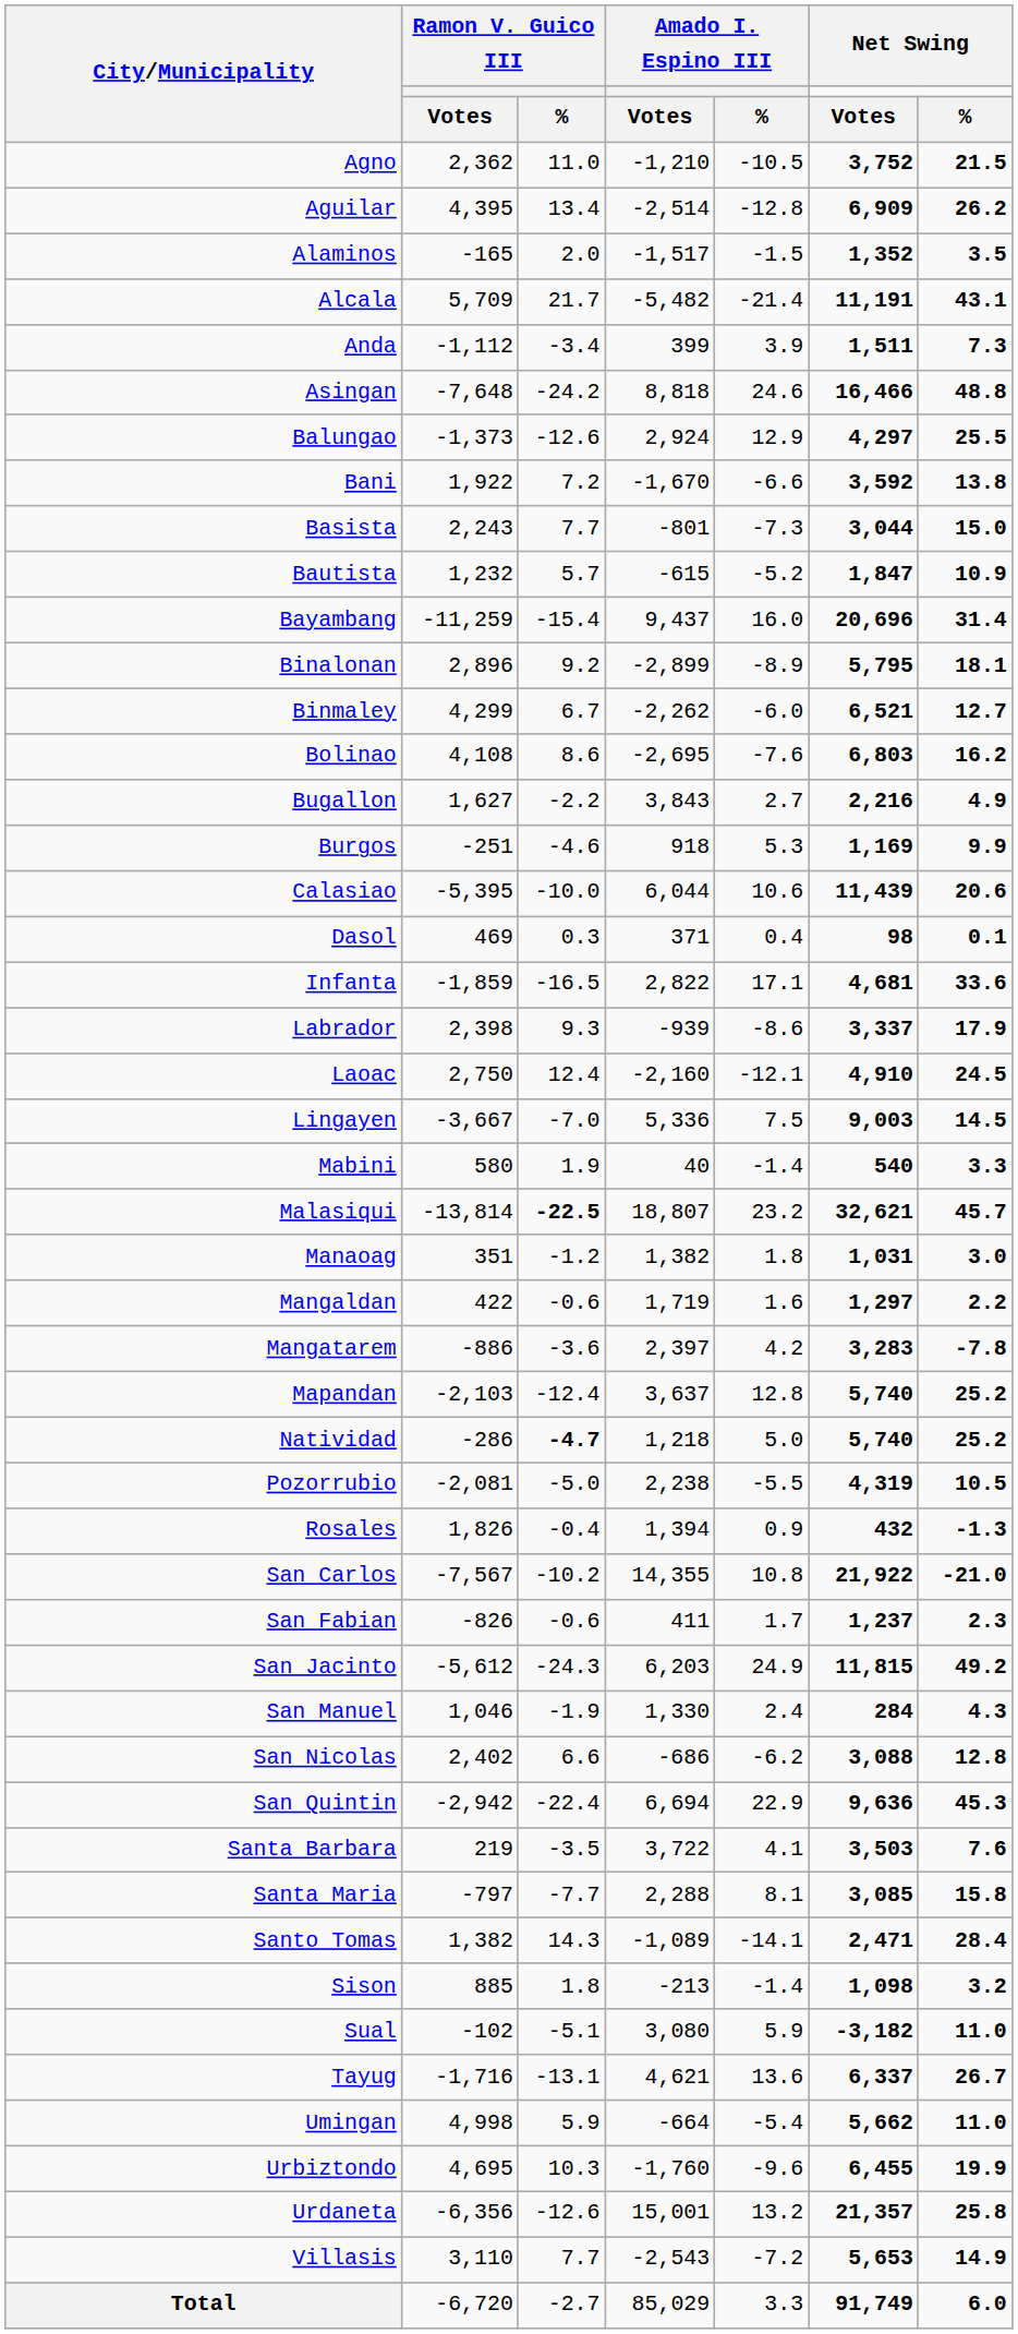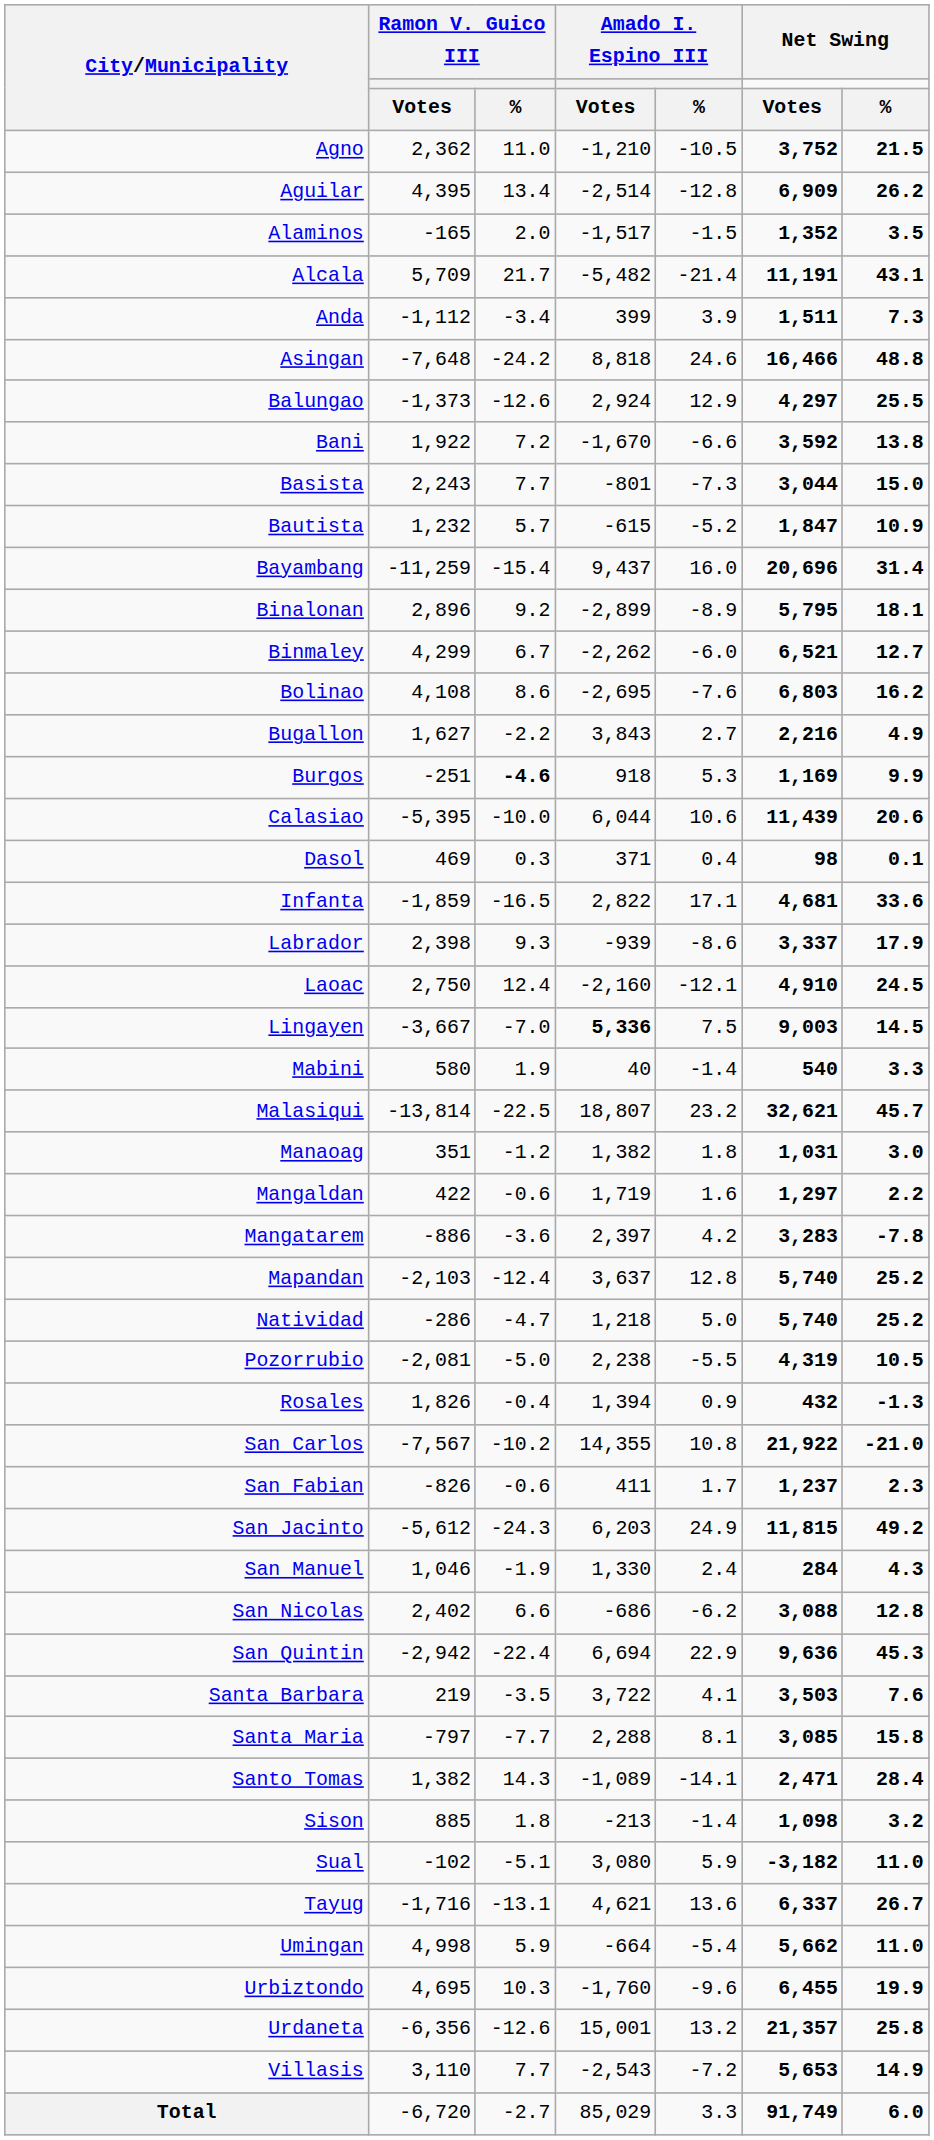Burgos | Ramon V. Guico III / %: normal -> bold
Lingayen | Amado I. Espino III / Votes: normal -> bold
Malasiqui | Ramon V. Guico III / %: bold -> normal
Natividad | Ramon V. Guico III / %: bold -> normal
